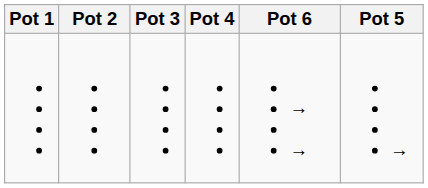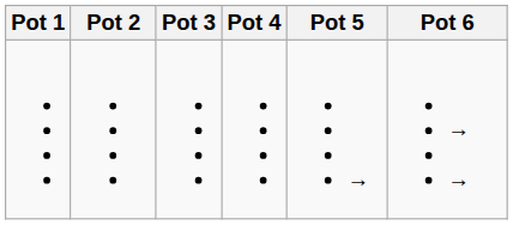columns swapped: Pot 5 <-> Pot 6
